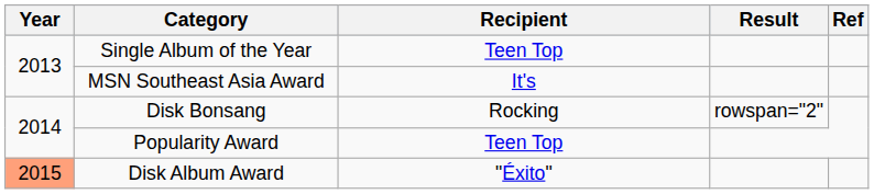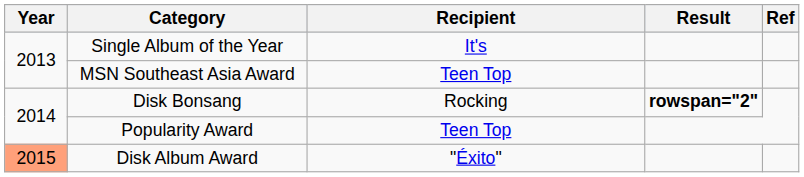Single Album of the Year | Recipient: Teen Top -> It's
MSN Southeast Asia Award | Recipient: It's -> Teen Top
Disk Bonsang | Result: normal -> bold
